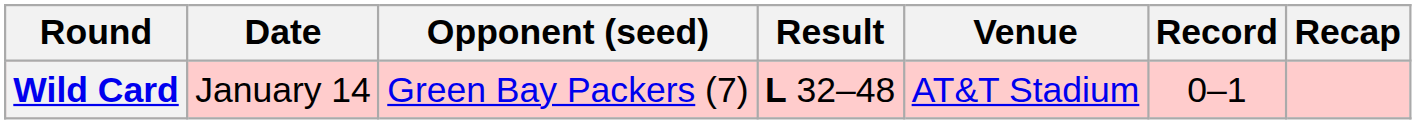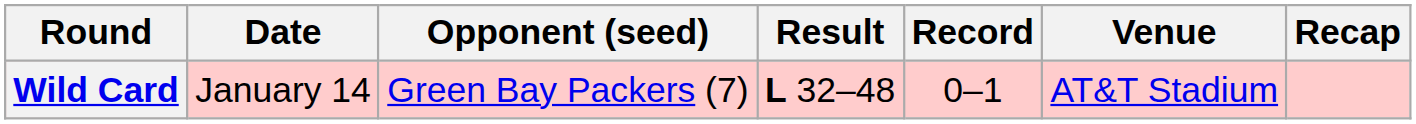columns swapped: Record <-> Venue
